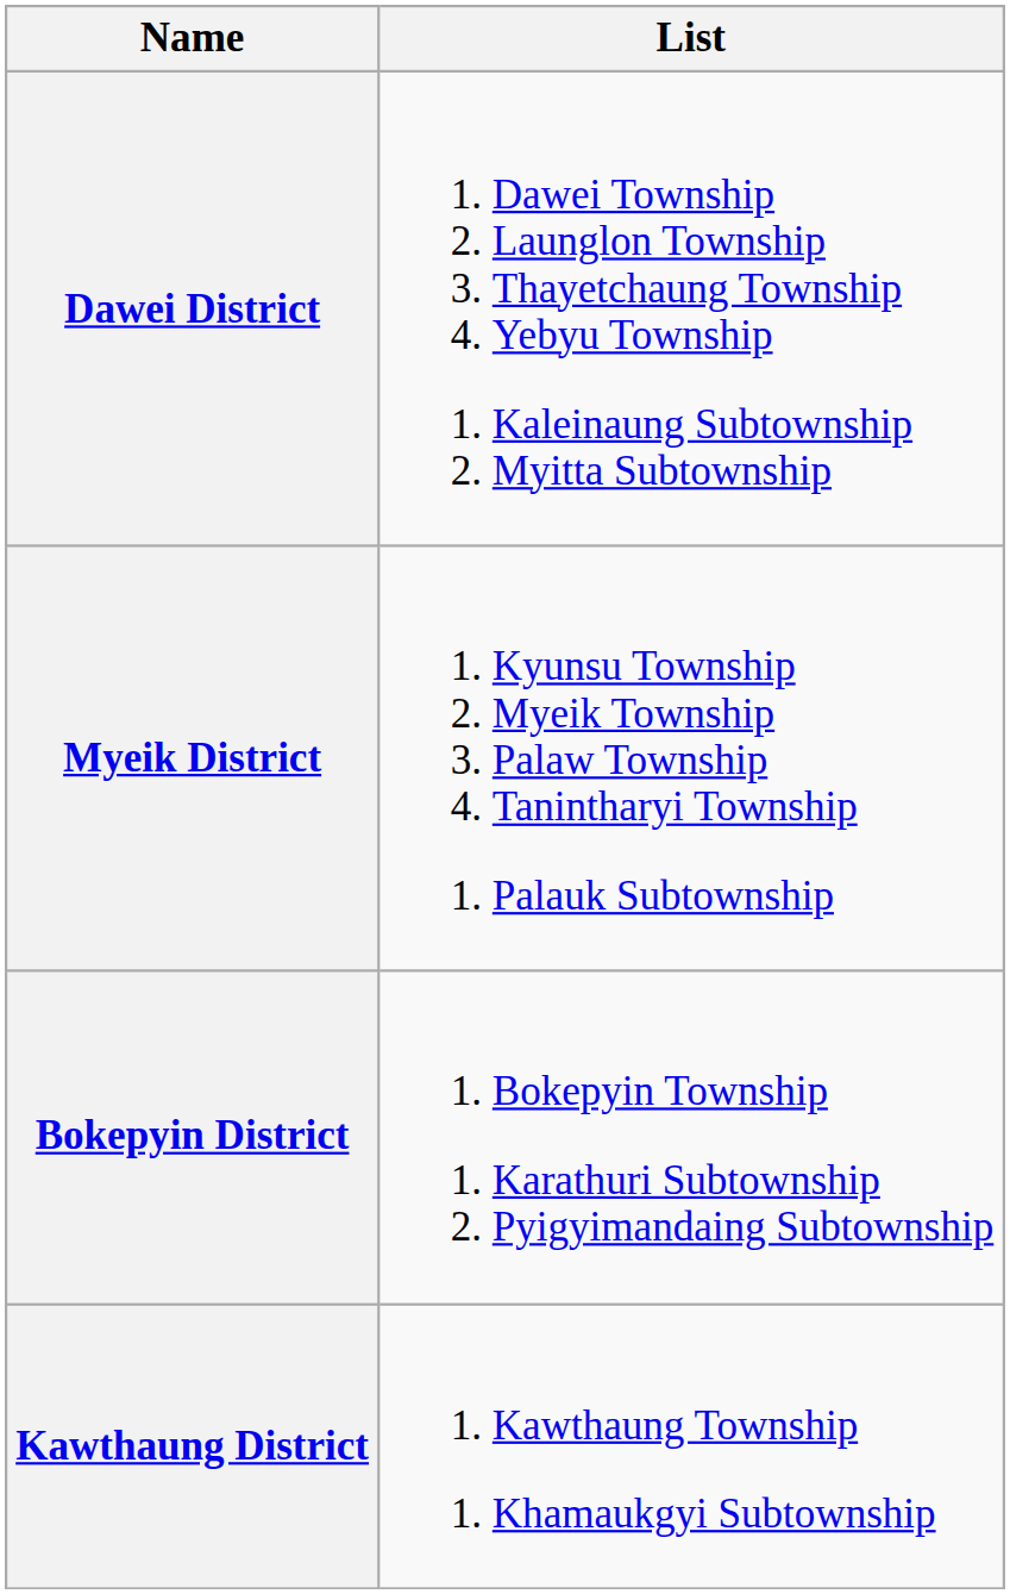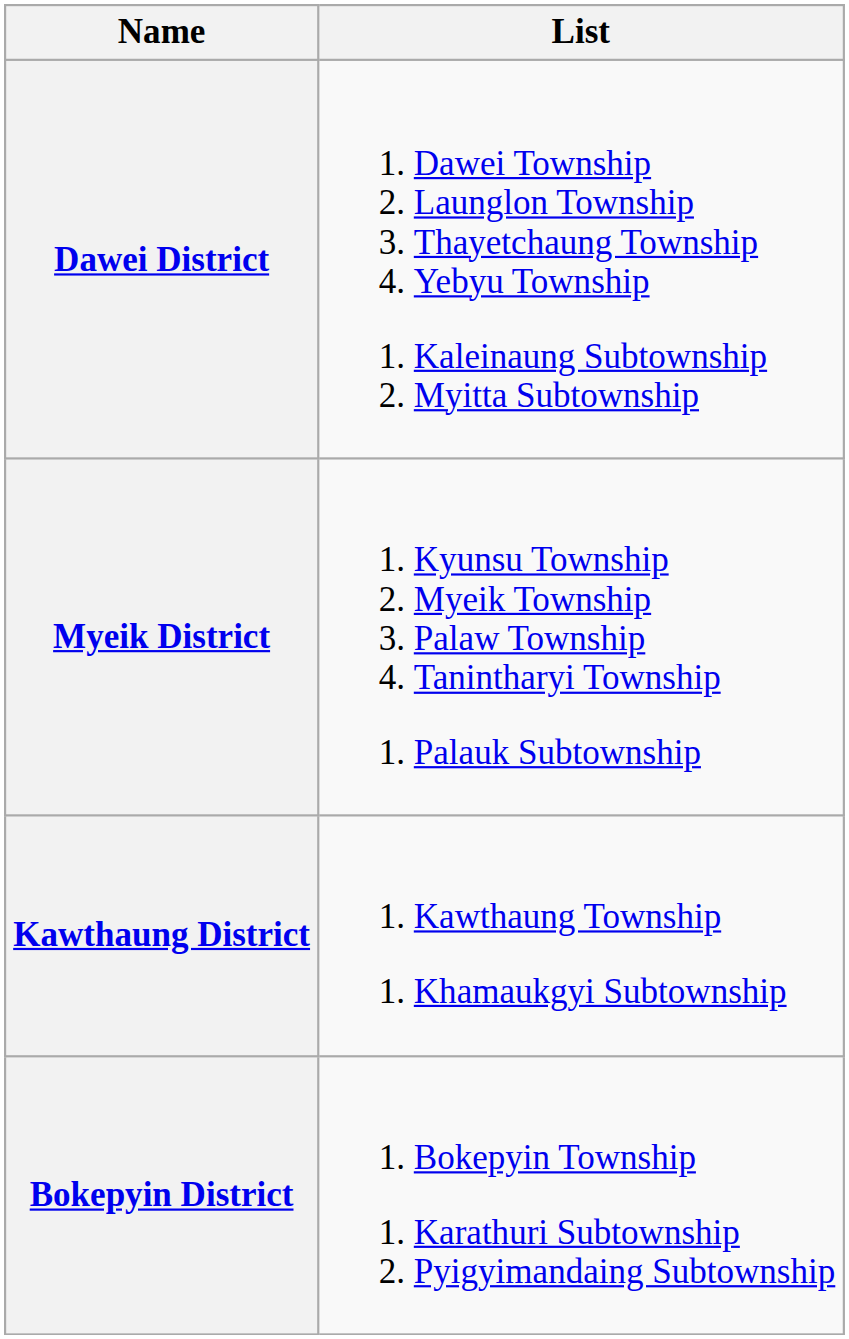rows swapped: Bokepyin District <-> Kawthaung District
